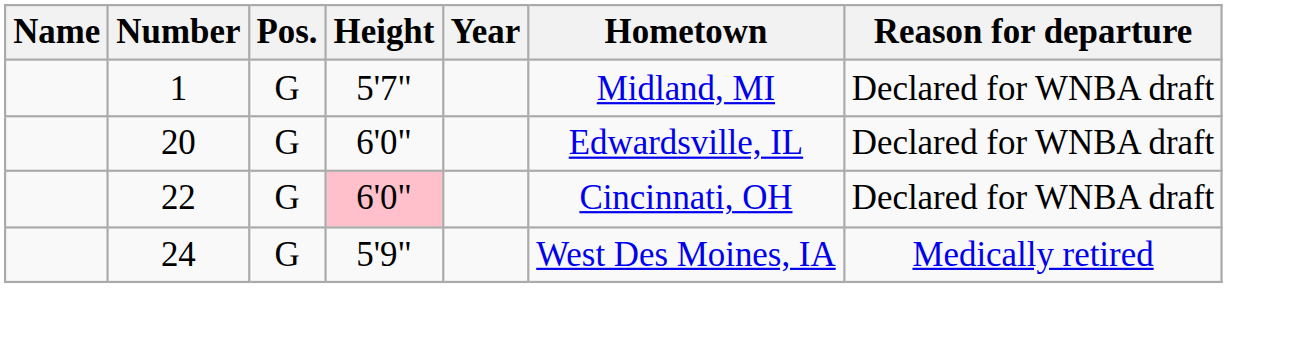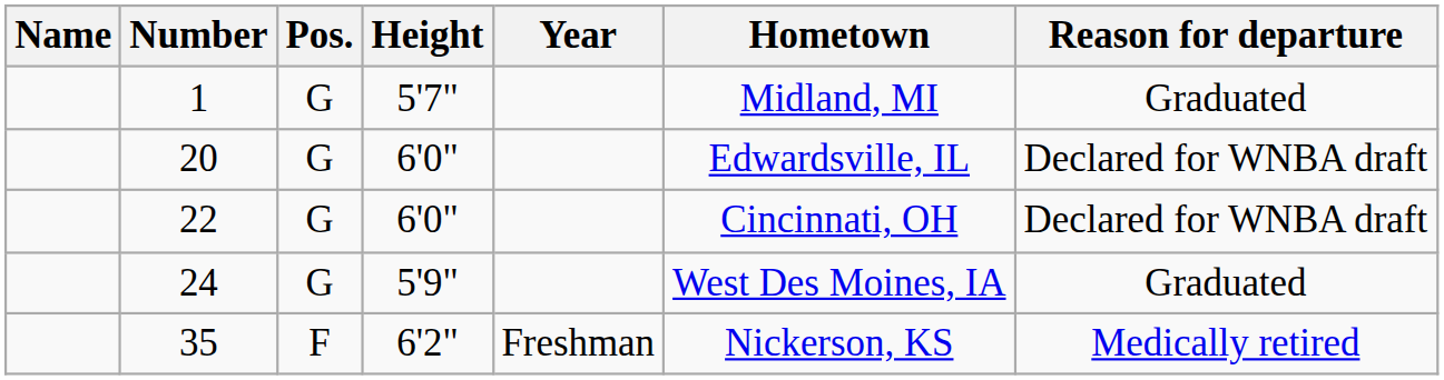1 | Reason for departure: Declared for WNBA draft -> Graduated
22 | Height: pink background -> no background
24 | Reason for departure: Medically retired -> Graduated
+ row: 35 | F | 6'2" | Freshman | Nickerson, KS | Medically retired
